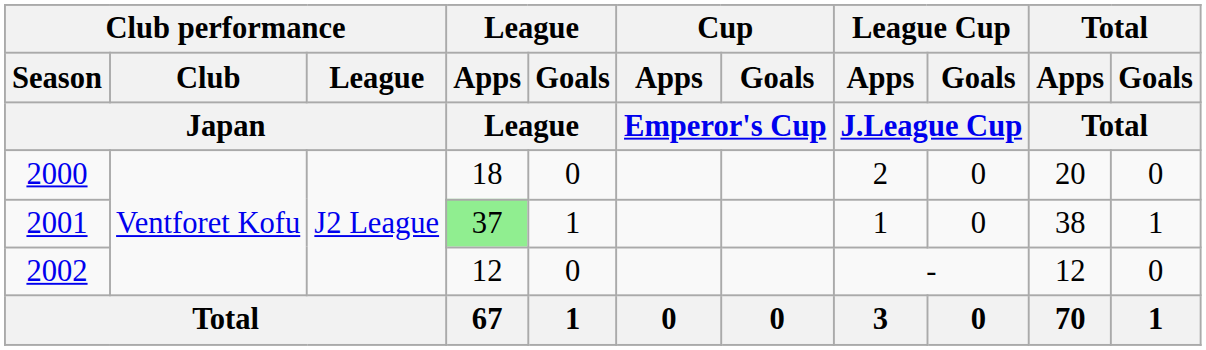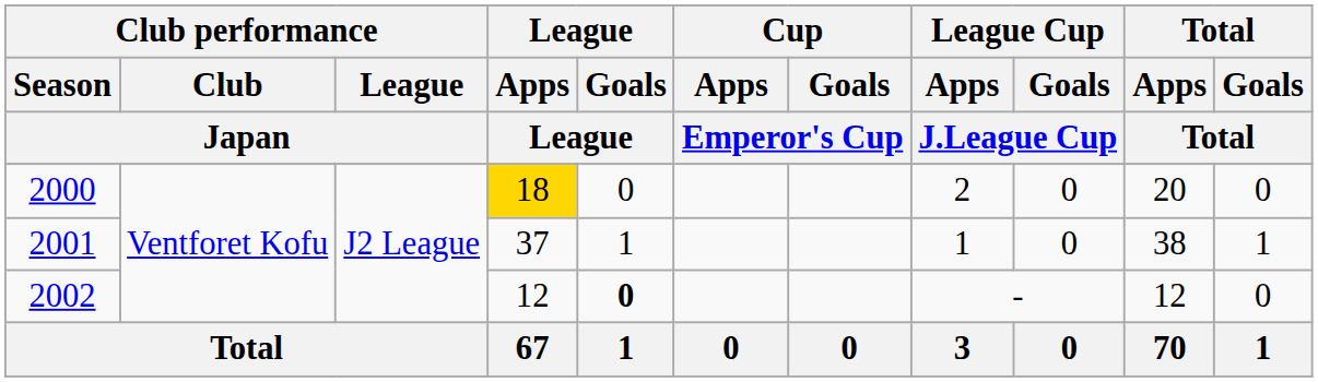2000 | League / Apps / League: no background -> gold background
2001 | League / Apps / League: lightgreen background -> no background
2002 | League / Goals / League: normal -> bold
